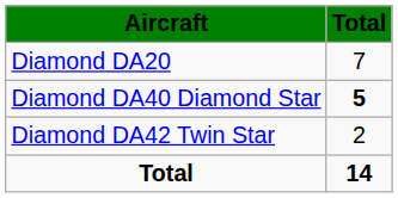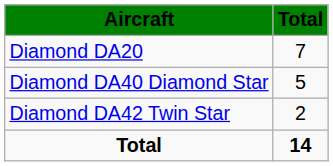Diamond DA40 Diamond Star | Total: bold -> normal
